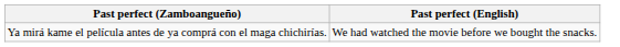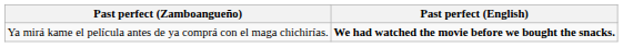row 2 | Past perfect (English): normal -> bold
